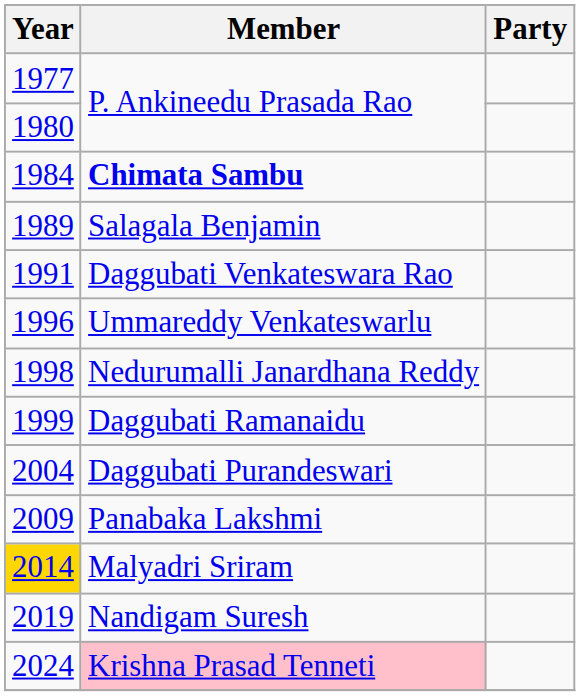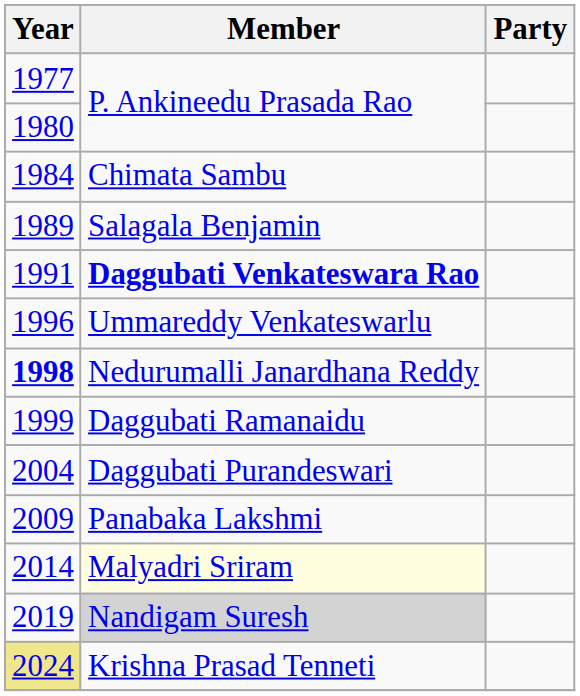Chimata Sambu | Member: bold -> normal
Daggubati Venkateswara Rao | Member: normal -> bold
Nedurumalli Janardhana Reddy | Year: normal -> bold
Malyadri Sriram | Year: gold background -> no background
Malyadri Sriram | Member: no background -> lightyellow background
Nandigam Suresh | Member: no background -> lightgrey background
Krishna Prasad Tenneti | Year: no background -> khaki background
Krishna Prasad Tenneti | Member: pink background -> no background
